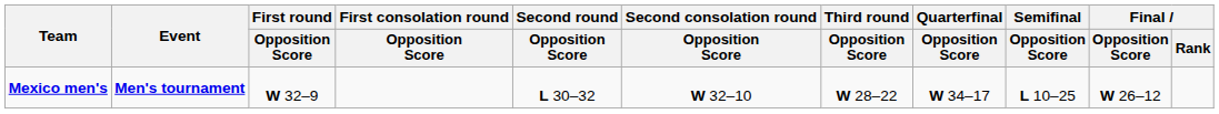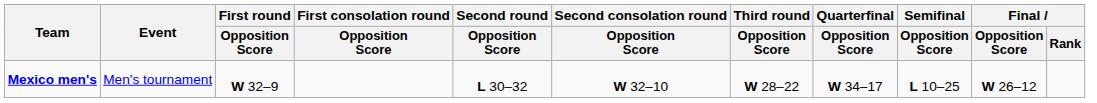Mexico men's | Event: bold -> normal
